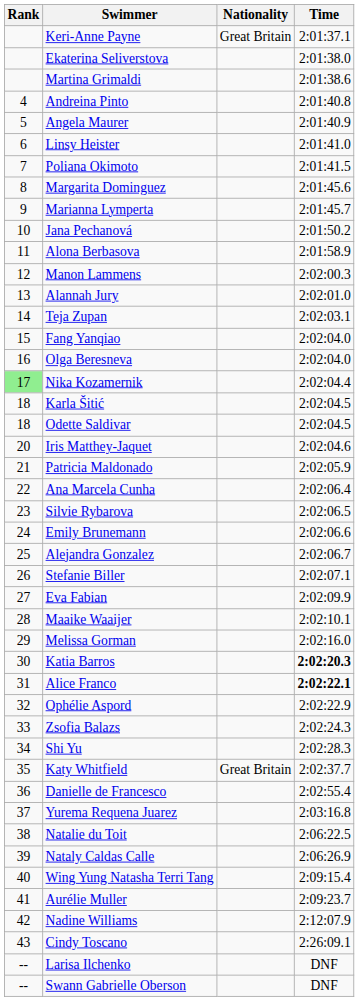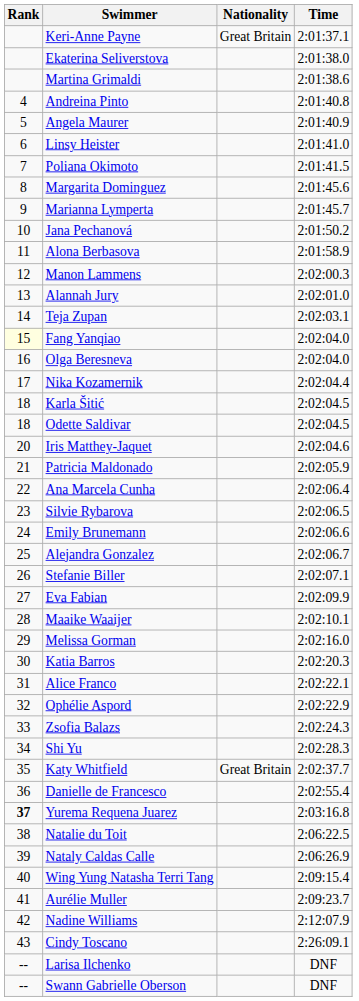Fang Yanqiao | Rank: no background -> lightyellow background
Nika Kozamernik | Rank: lightgreen background -> no background
Katia Barros | Time: bold -> normal
Alice Franco | Time: bold -> normal
Yurema Requena Juarez | Rank: normal -> bold
